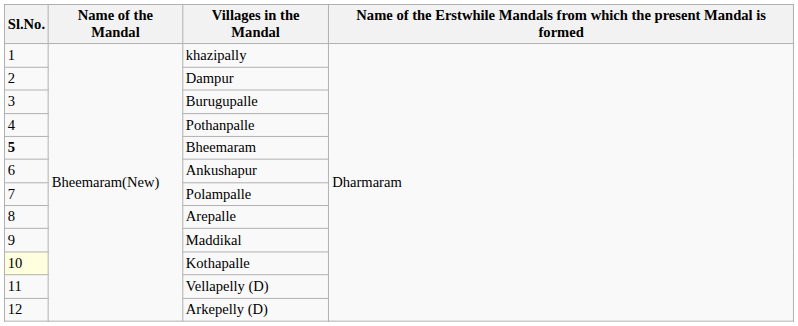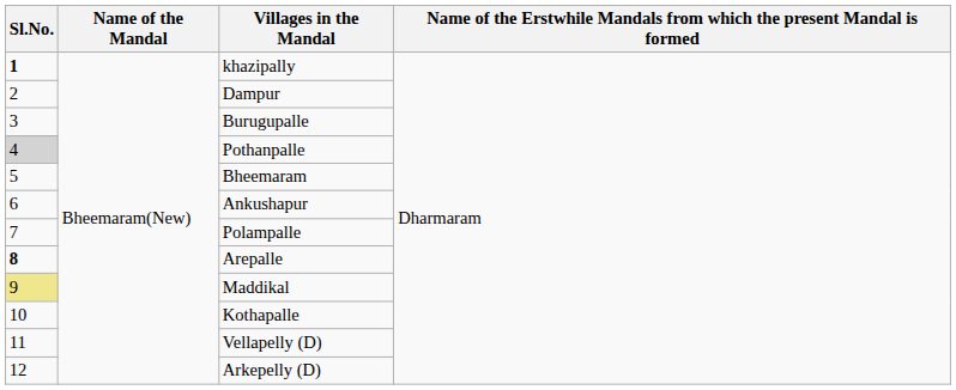khazipally | Sl.No.: normal -> bold
Pothanpalle | Sl.No.: no background -> lightgrey background
Bheemaram | Sl.No.: bold -> normal
Arepalle | Sl.No.: normal -> bold
Maddikal | Sl.No.: no background -> khaki background
Kothapalle | Sl.No.: lightyellow background -> no background
